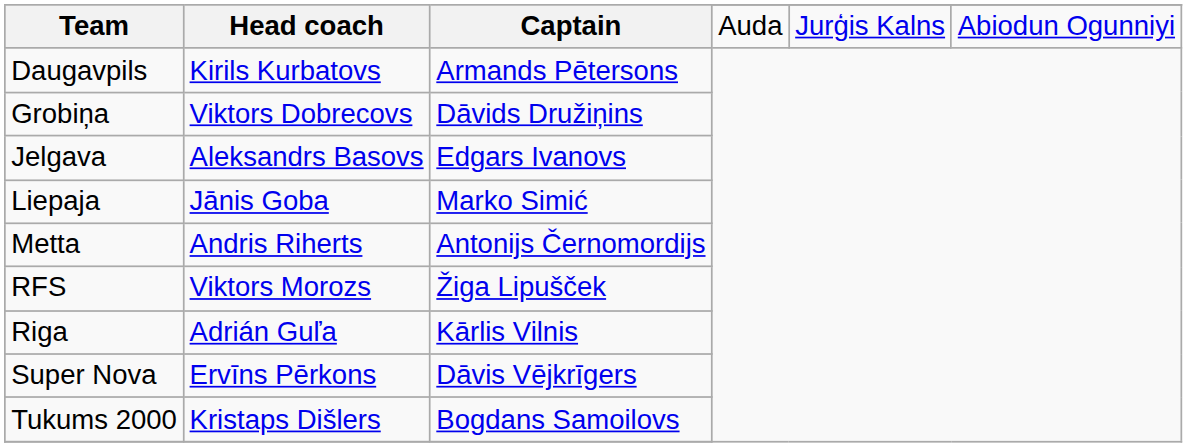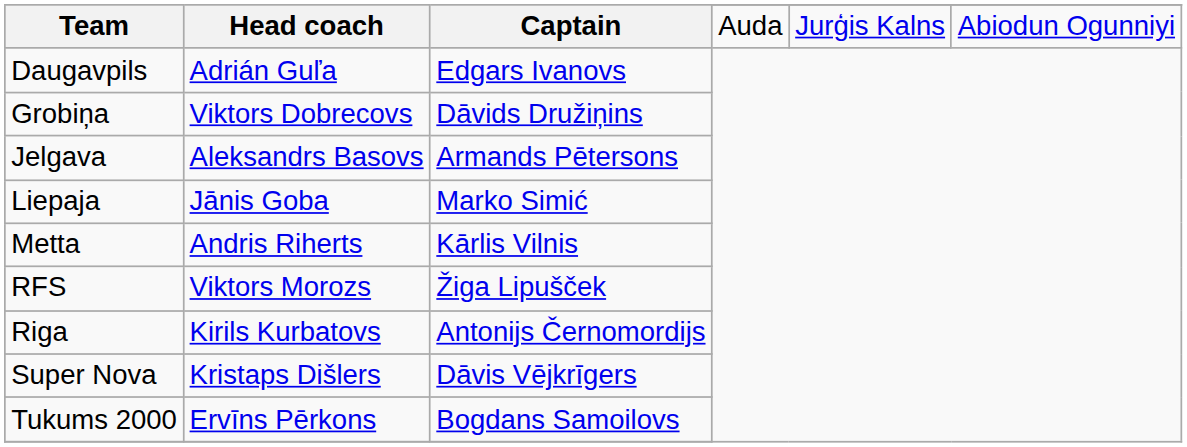Daugavpils | Head coach: Kirils Kurbatovs -> Adrián Guľa
Daugavpils | Captain: Armands Pētersons -> Edgars Ivanovs
Jelgava | Captain: Edgars Ivanovs -> Armands Pētersons
Metta | Captain: Antonijs Černomordijs -> Kārlis Vilnis
Riga | Head coach: Adrián Guľa -> Kirils Kurbatovs
Riga | Captain: Kārlis Vilnis -> Antonijs Černomordijs
Super Nova | Head coach: Ervīns Pērkons -> Kristaps Dišlers
Tukums 2000 | Head coach: Kristaps Dišlers -> Ervīns Pērkons
